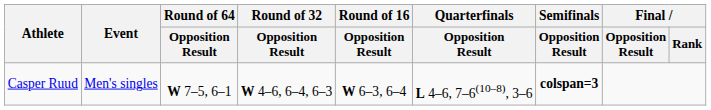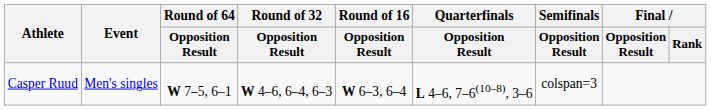Casper Ruud | Semifinals / Opposition Result: bold -> normal
